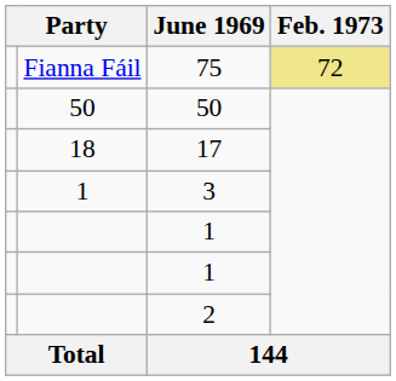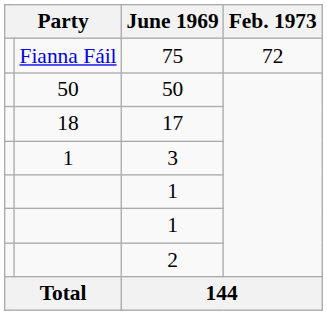75 | Feb. 1973: khaki background -> no background
